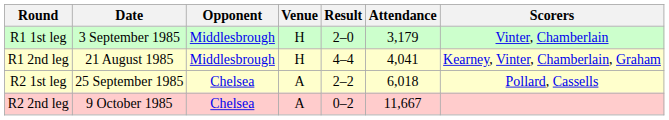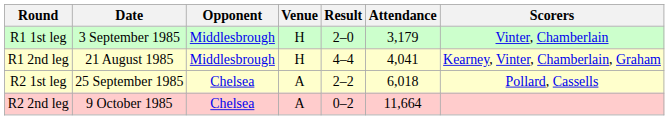R2 2nd leg | Attendance: 11,667 -> 11,664
